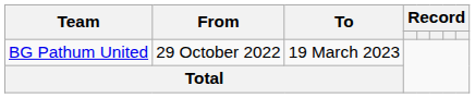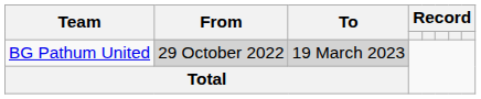BG Pathum United | From: no background -> lightgrey background
BG Pathum United | To: no background -> lightgrey background
